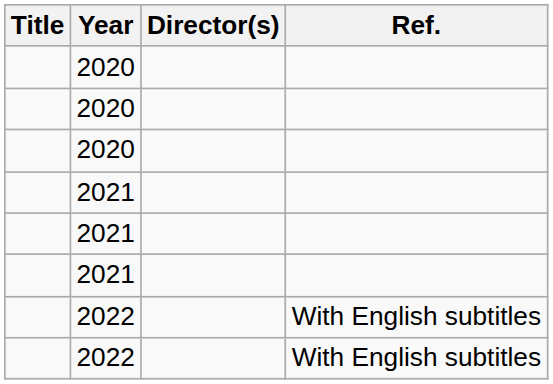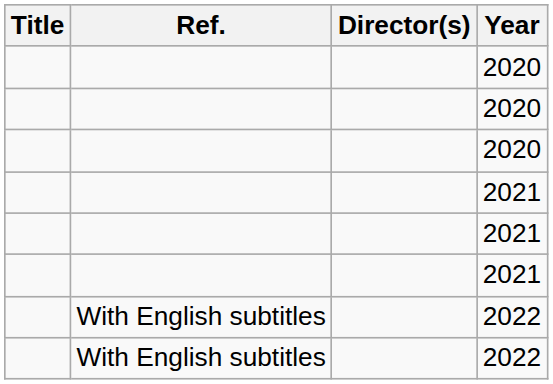columns swapped: Year <-> Ref.
